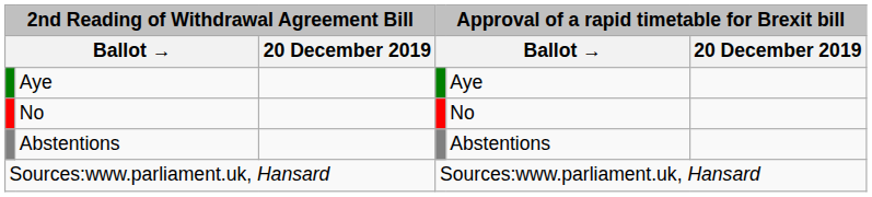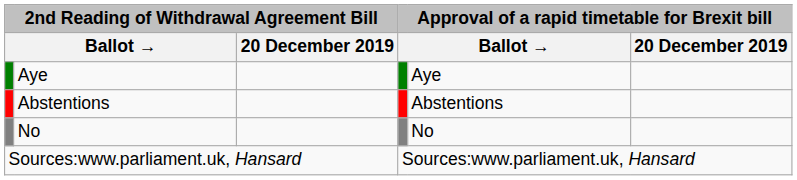row 4 | column 2: No -> Abstentions
row 4 | column 5: No -> Abstentions
row 5 | column 2: Abstentions -> No
row 5 | column 5: Abstentions -> No
